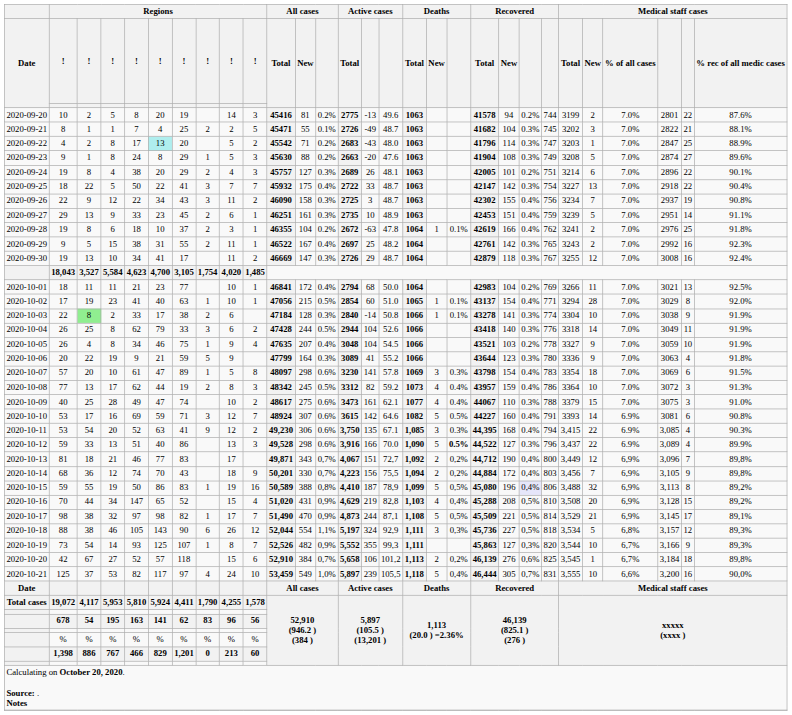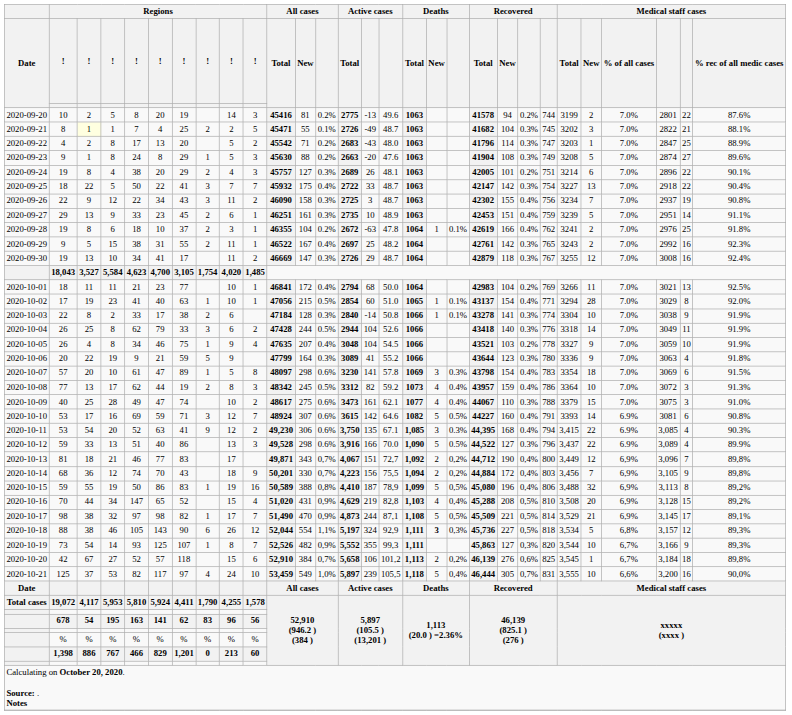2020-09-21 | column 3: no background -> lightyellow background
2020-09-22 | column 6: paleturquoise background -> no background
2020-10-03 | column 3: lightgreen background -> no background
2020-10-12 | Deaths: bold -> normal
2020-10-15 | column 22: lavender background -> no background
2020-10-18 | Deaths / New: normal -> bold
